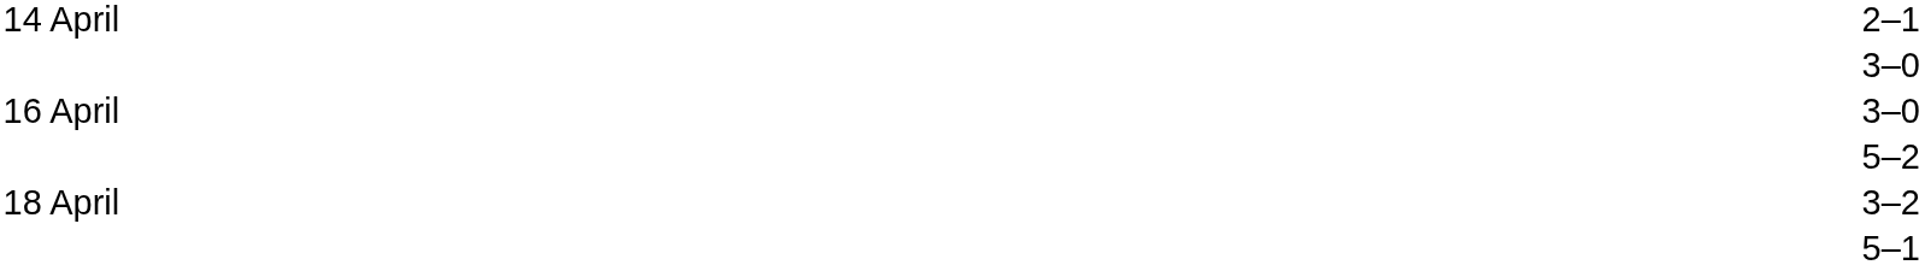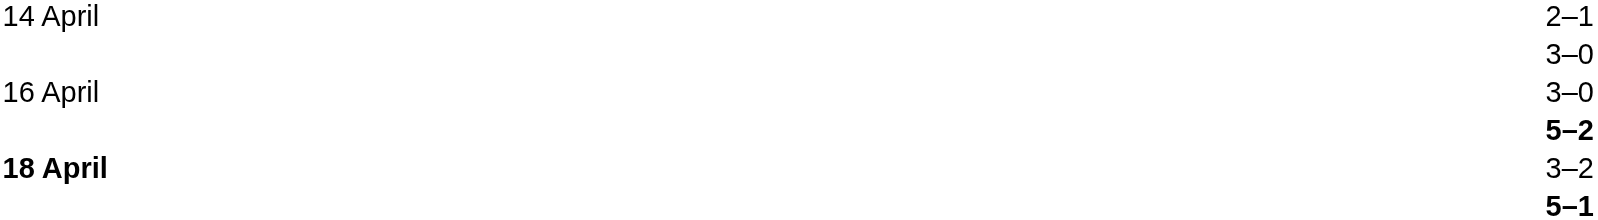5–2 | column 2: normal -> bold
3–2 | column 1: normal -> bold
5–1 | column 2: normal -> bold
